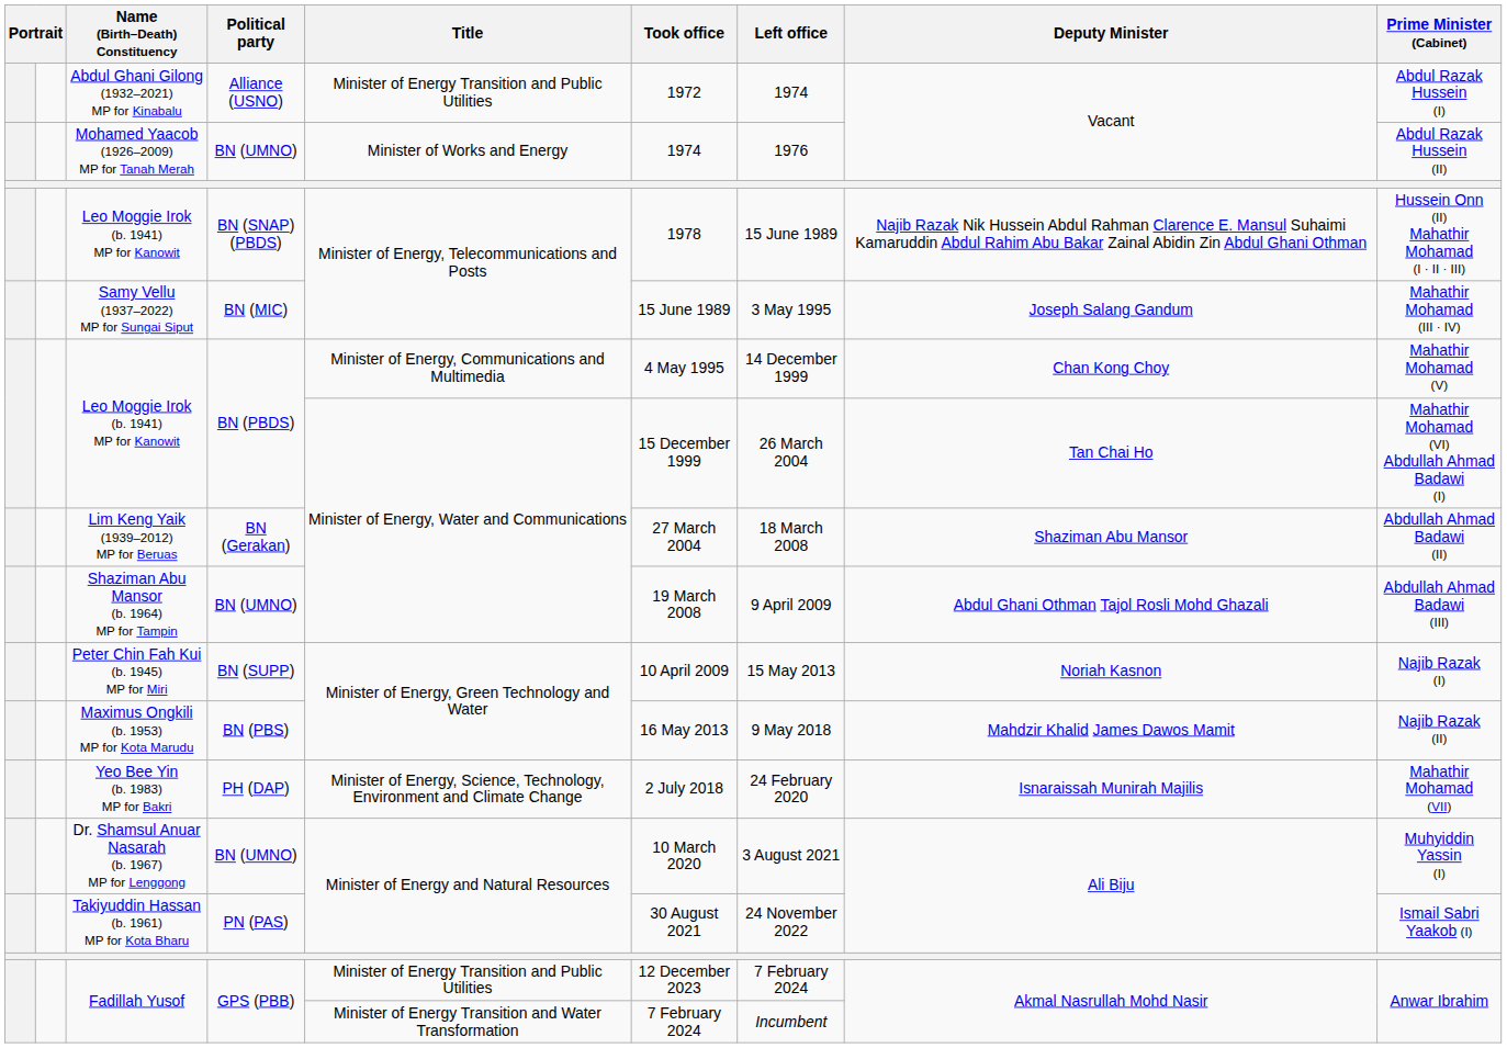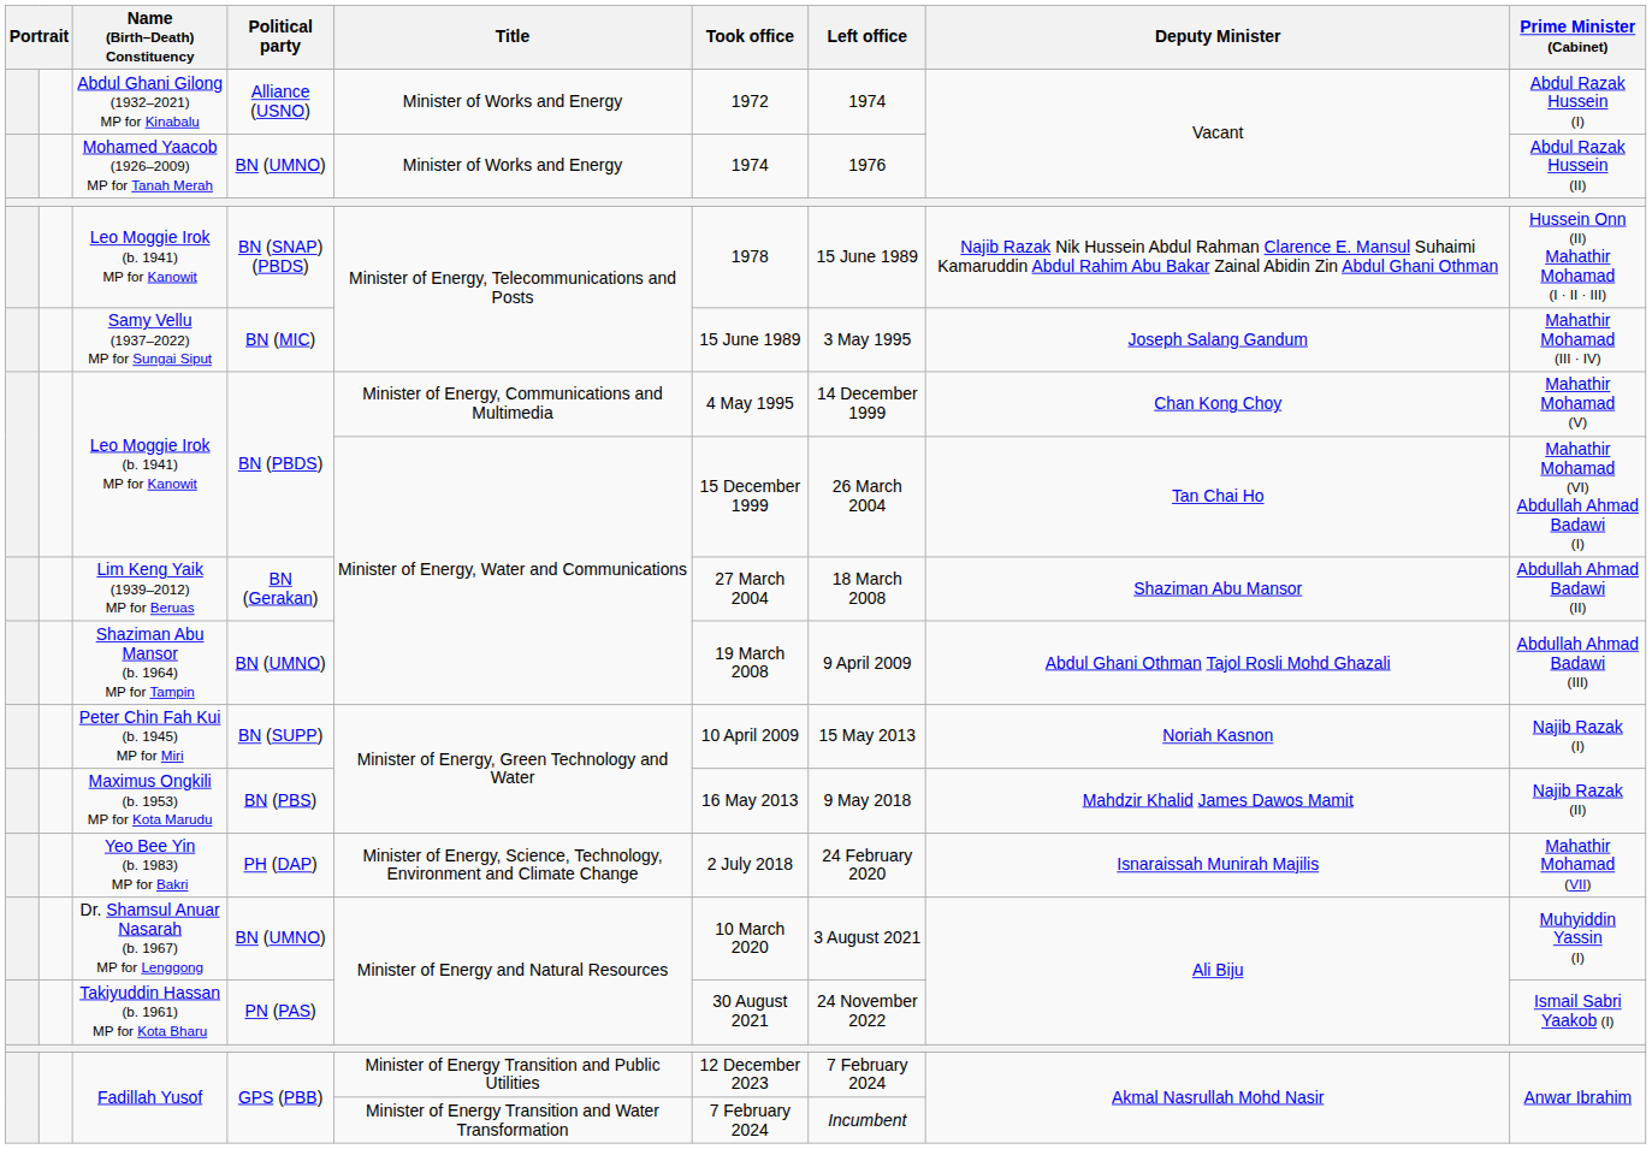Abdul Ghani Gilong (1932–2021) MP for Kinabalu | Title: Minister of Energy Transition and Public Utilities -> Minister of Works and Energy
